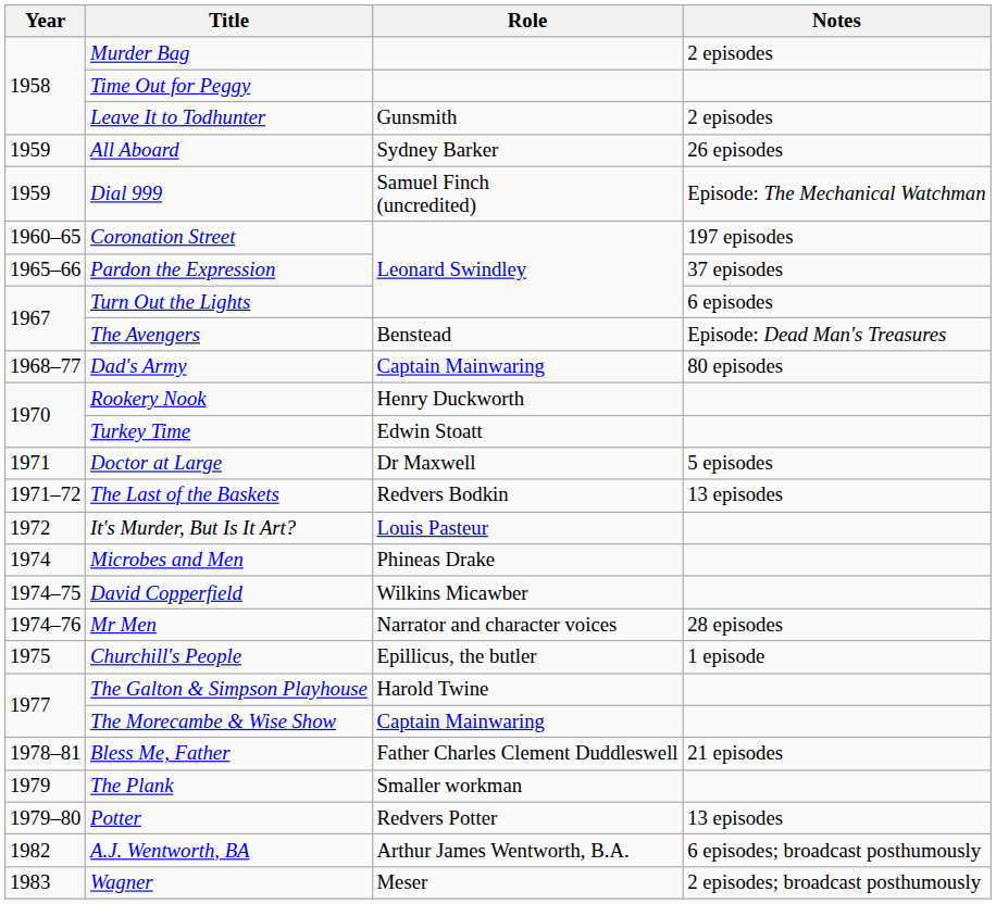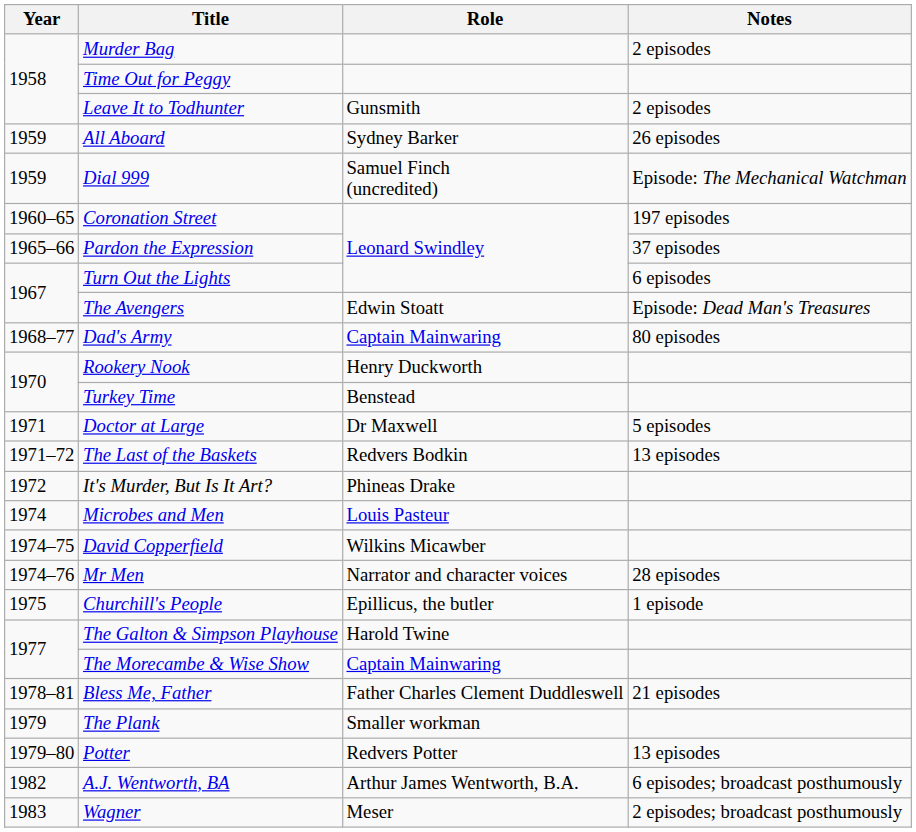The Avengers | Role: Benstead -> Edwin Stoatt
Turkey Time | Role: Edwin Stoatt -> Benstead
It's Murder, But Is It Art? | Role: Louis Pasteur -> Phineas Drake
Microbes and Men | Role: Phineas Drake -> Louis Pasteur
